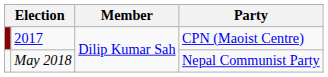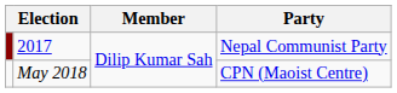2017 | Party: CPN (Maoist Centre) -> Nepal Communist Party
May 2018 | Party: Nepal Communist Party -> CPN (Maoist Centre)
